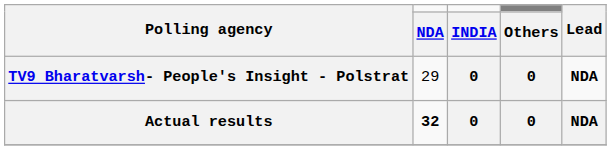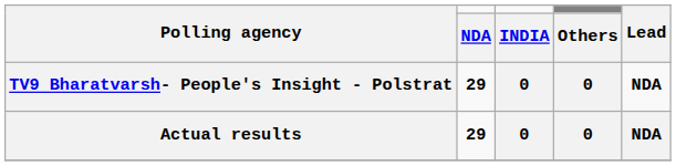TV9 Bharatvarsh- People's Insight - Polstrat | NDA: normal -> bold
Actual results | NDA: 32 -> 29
